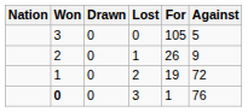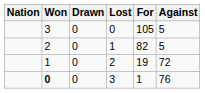row 3 | For: 26 -> 82
row 3 | Against: 9 -> 5
